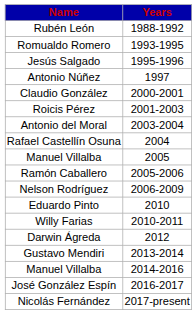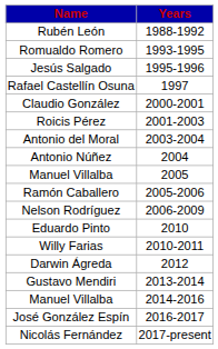row 5 | Name: Antonio Núñez -> Rafael Castellín Osuna
row 9 | Name: Rafael Castellín Osuna -> Antonio Núñez
